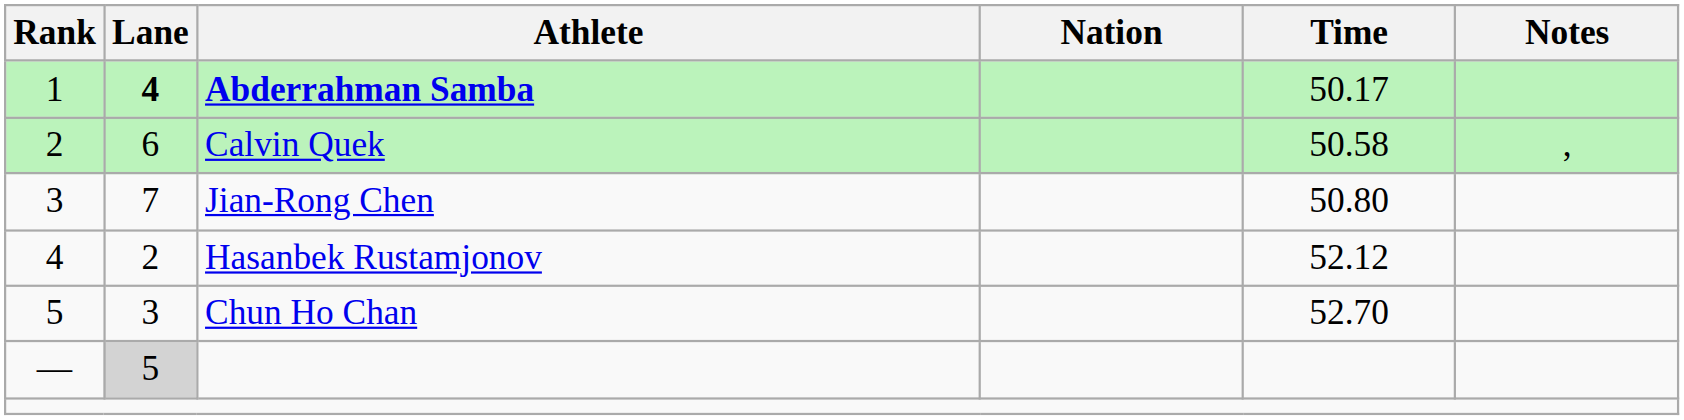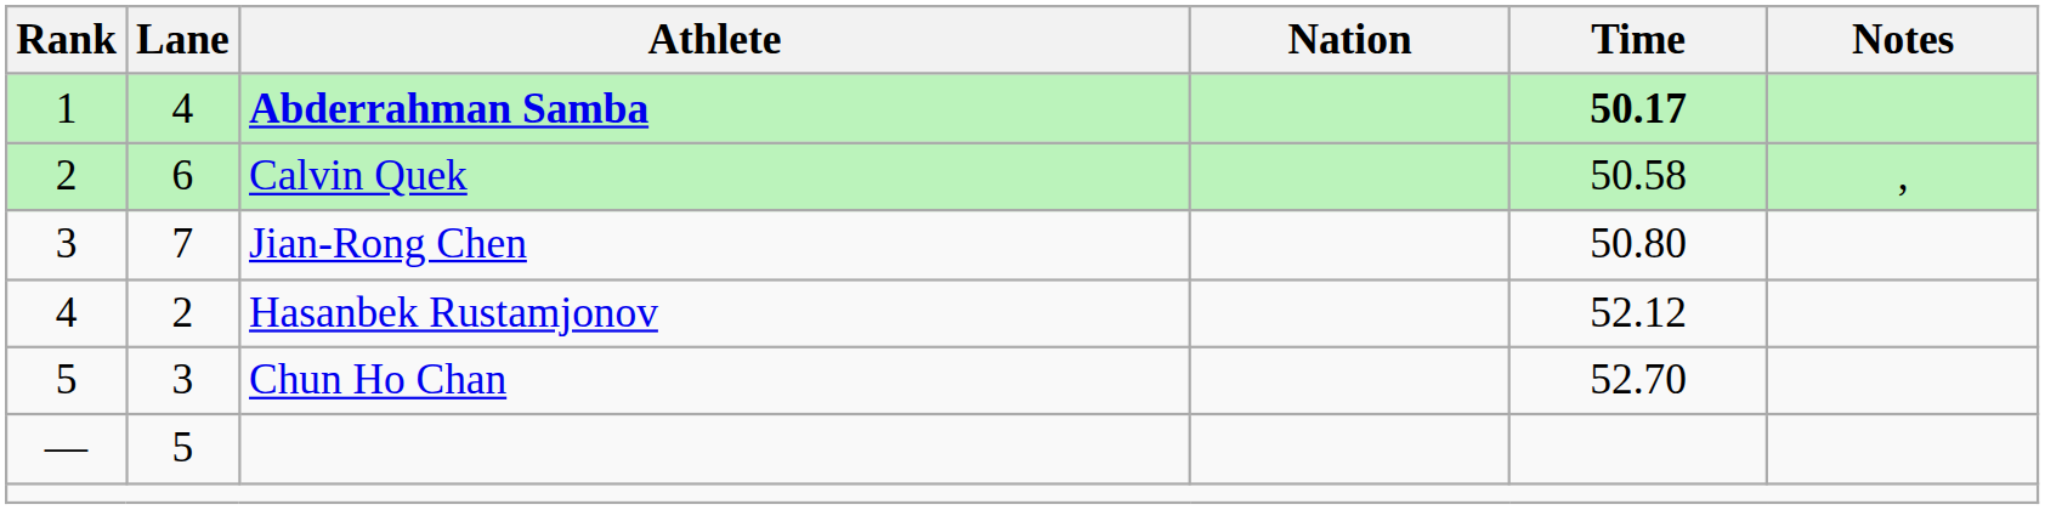1 | Lane: bold -> normal
1 | Time: normal -> bold
— | Lane: lightgrey background -> no background
